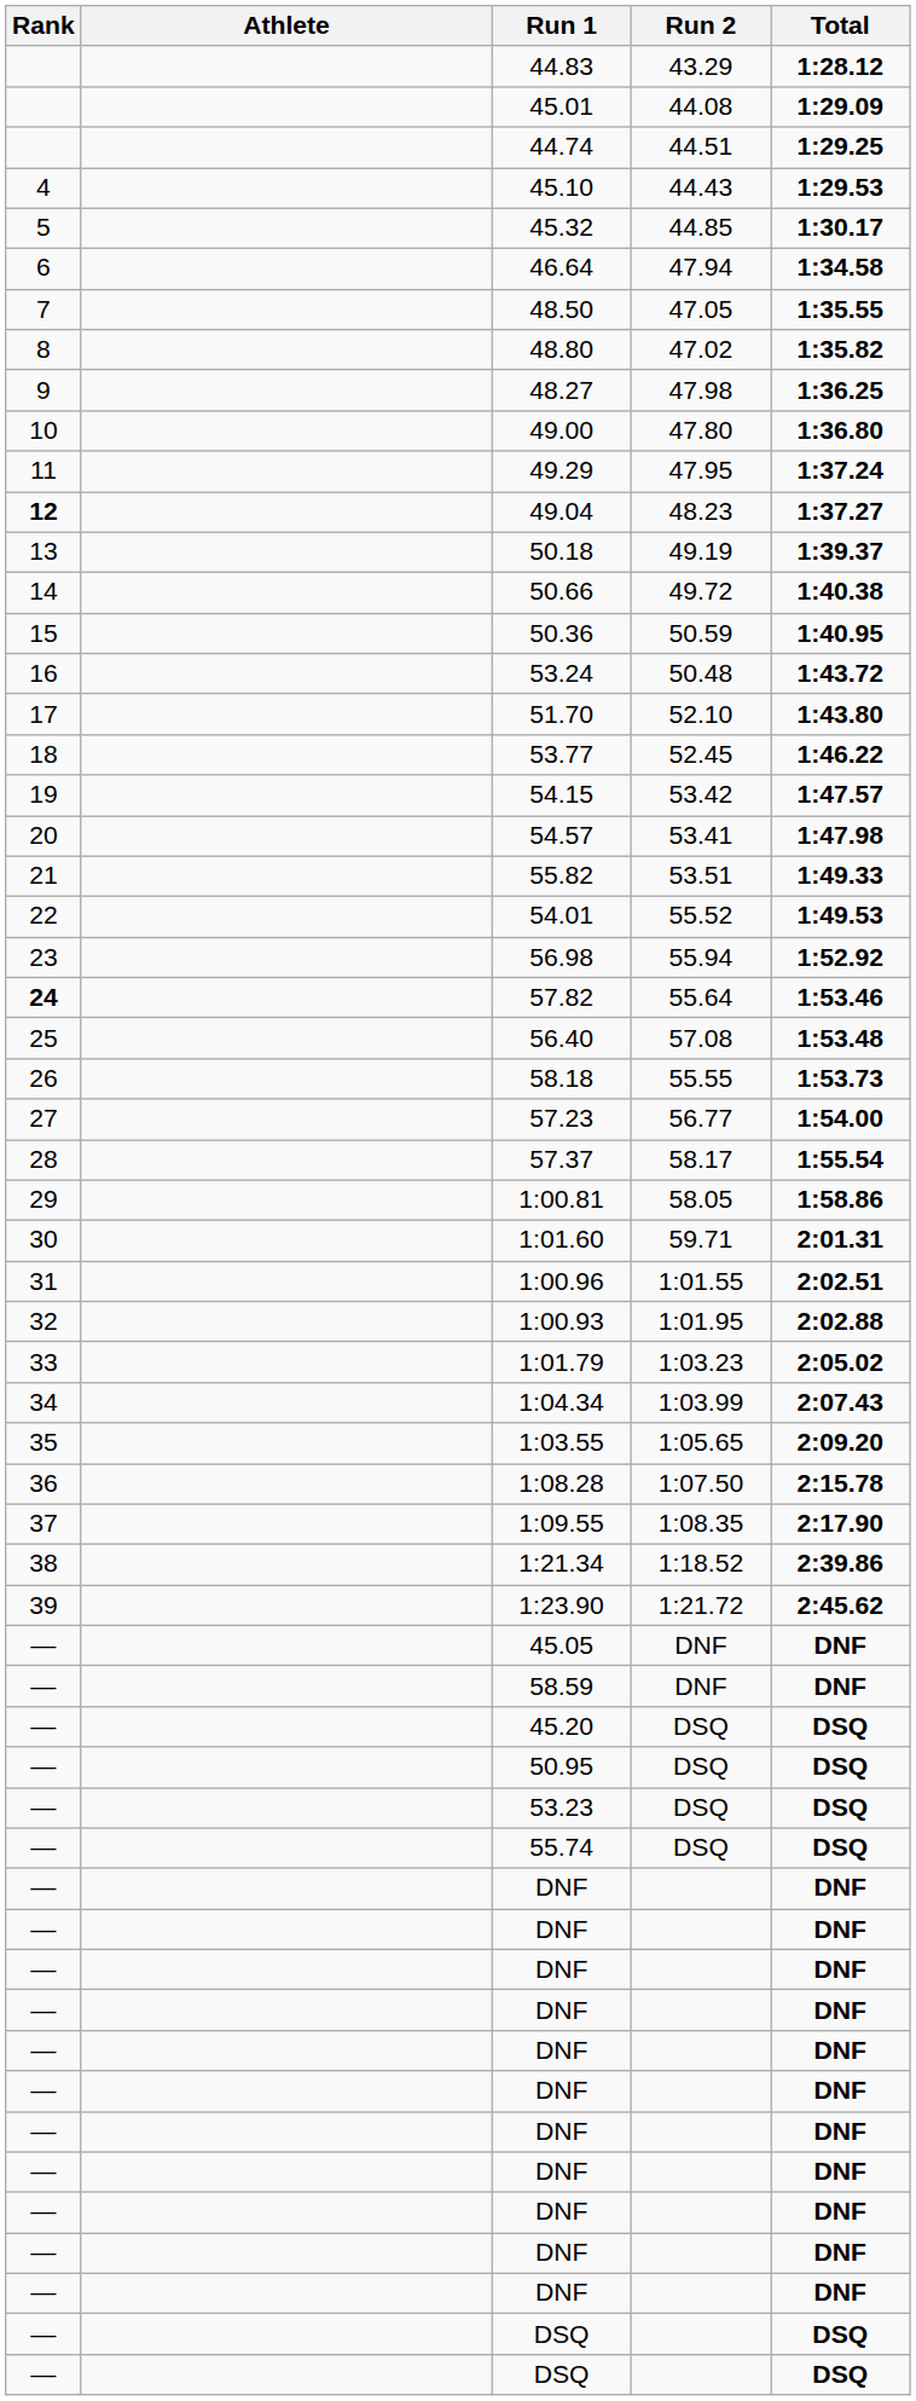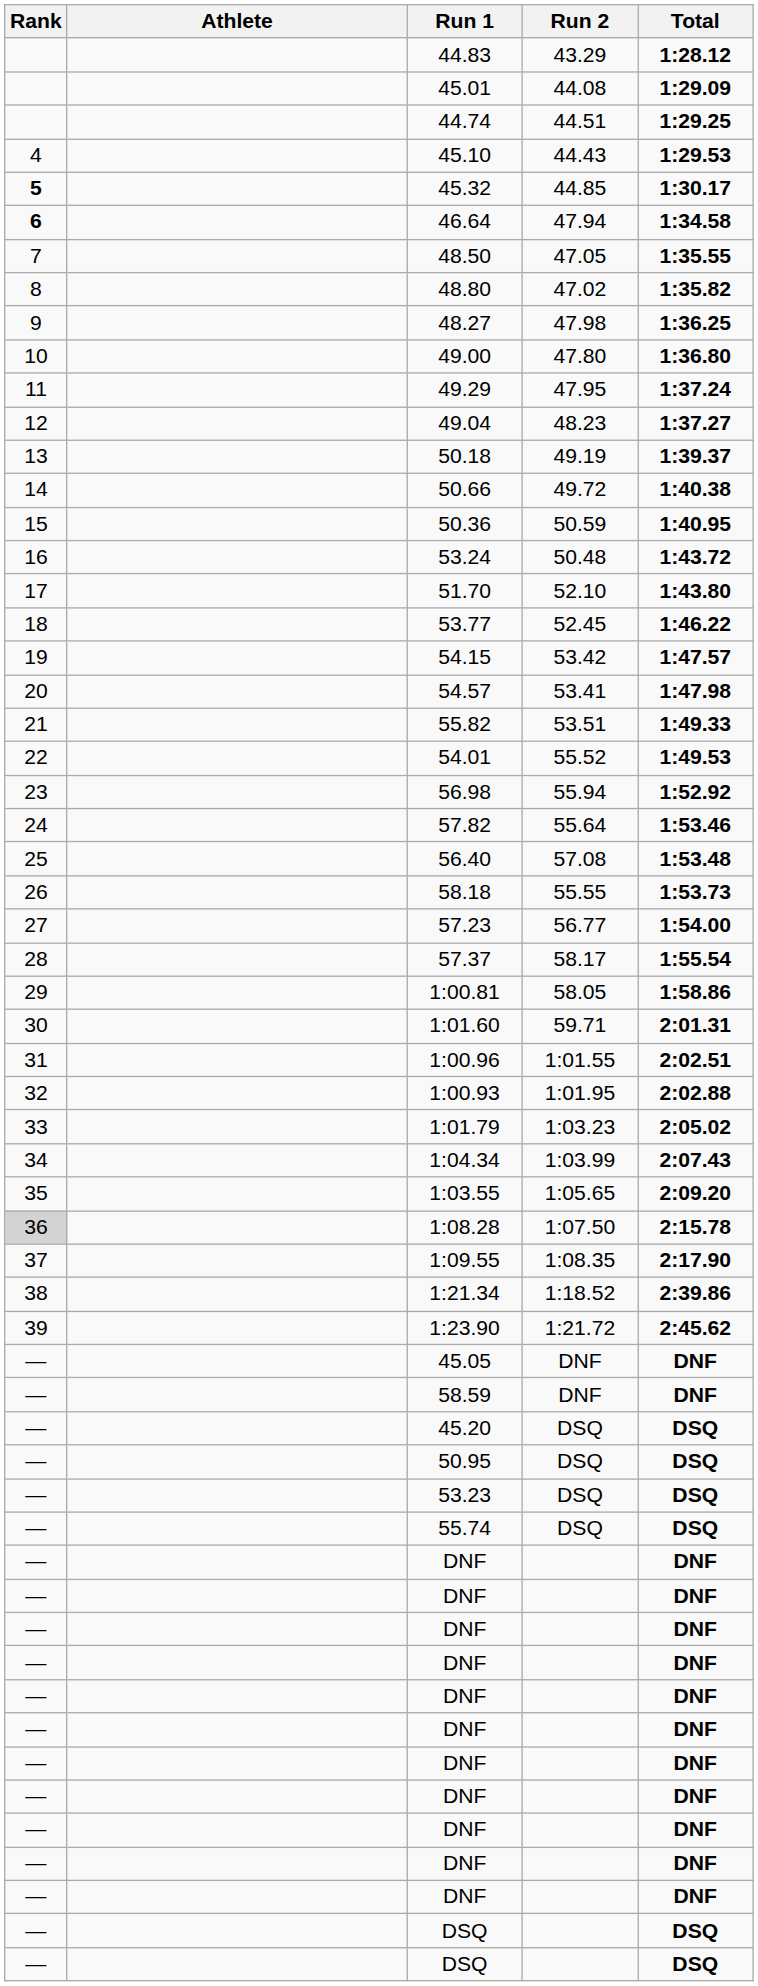45.32 | Rank: normal -> bold
46.64 | Rank: normal -> bold
49.04 | Rank: bold -> normal
57.82 | Rank: bold -> normal
1:08.28 | Rank: no background -> lightgrey background
